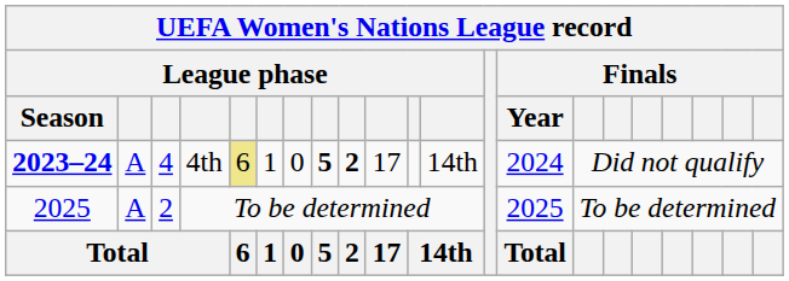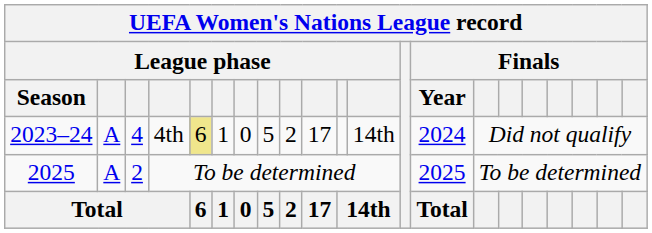4th | League phase / Season: bold -> normal
4th | column 8: bold -> normal
4th | column 9: bold -> normal
